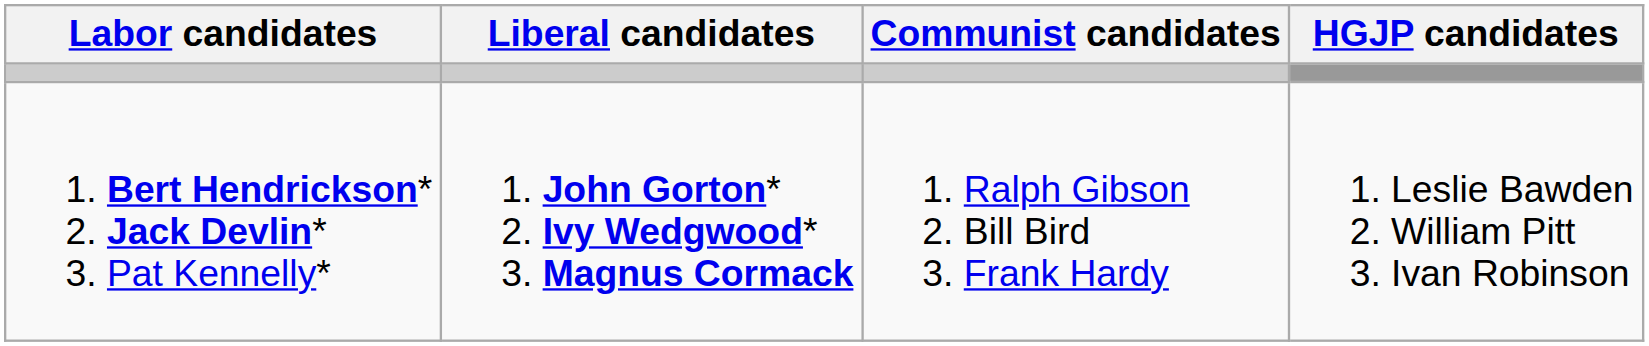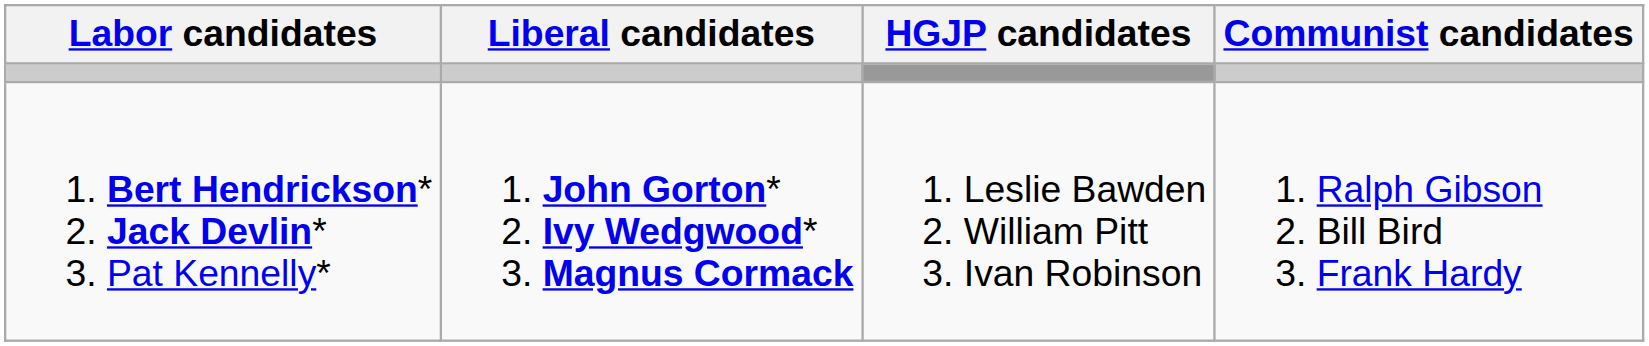columns swapped: Communist candidates <-> HGJP candidates
